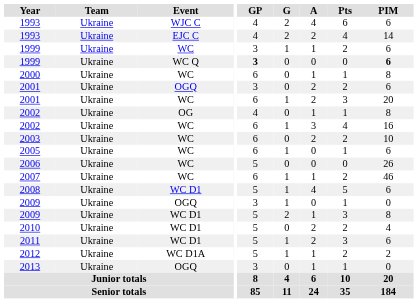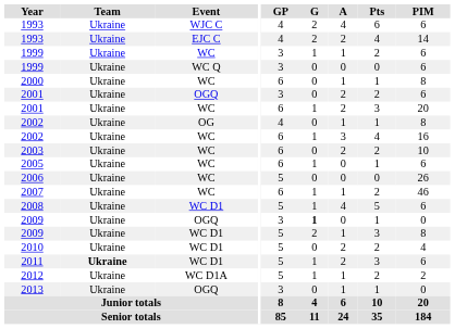1999 / WC Q | GP: bold -> normal
1999 / WC Q | PIM: bold -> normal
2009 / OGQ | G: normal -> bold
2011 | Team: normal -> bold
